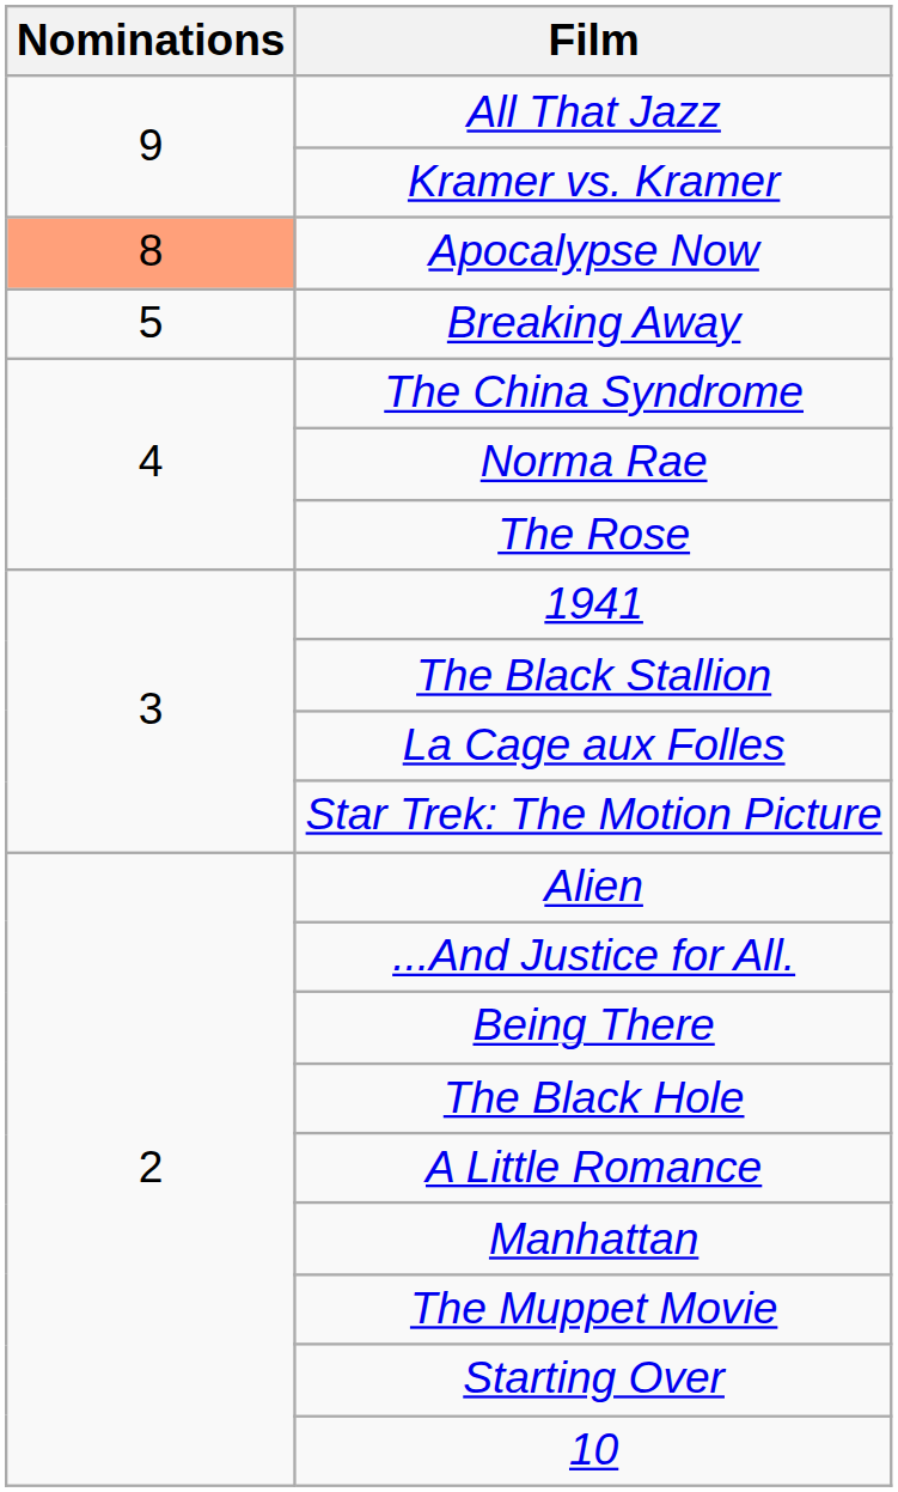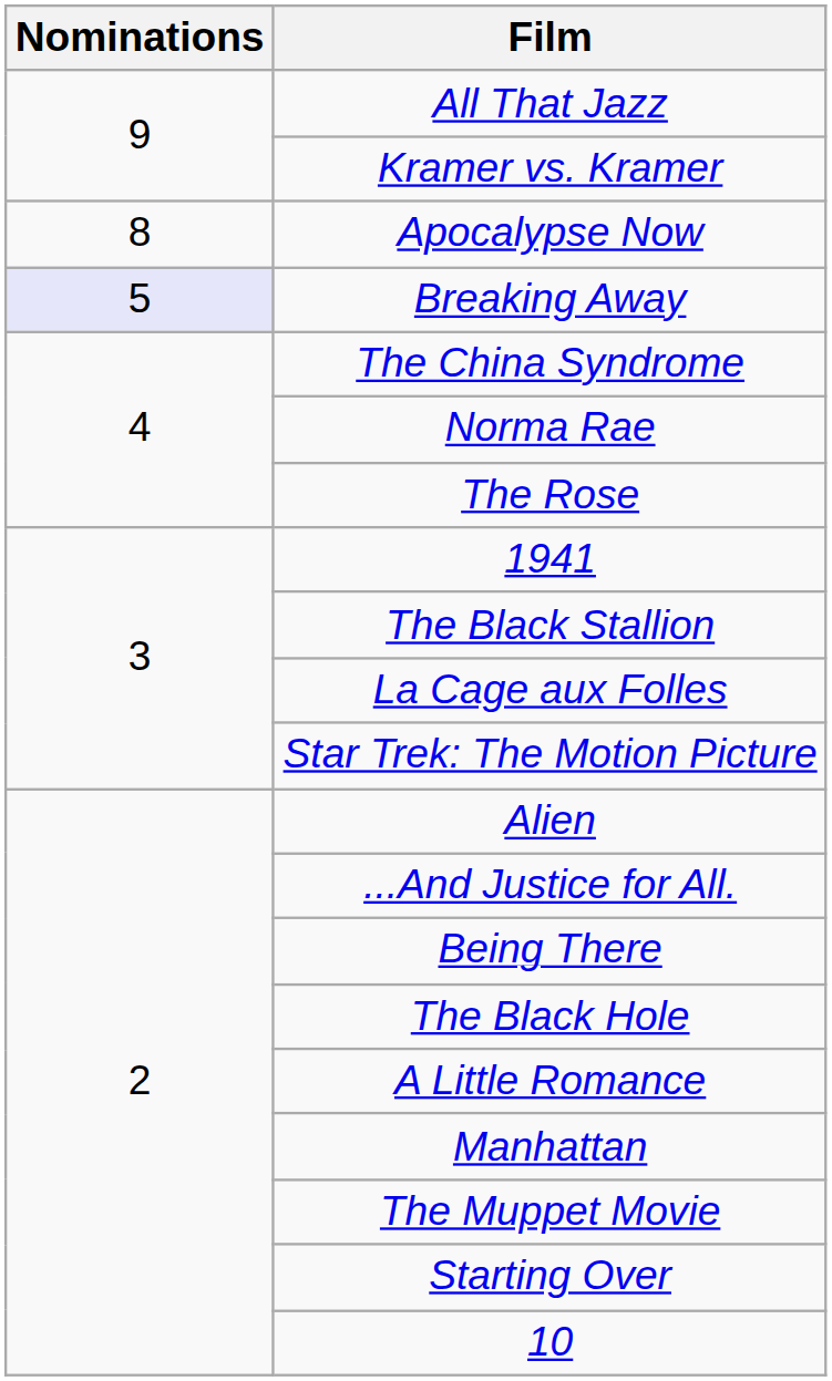Apocalypse Now | Nominations: lightsalmon background -> no background
Breaking Away | Nominations: no background -> lavender background
